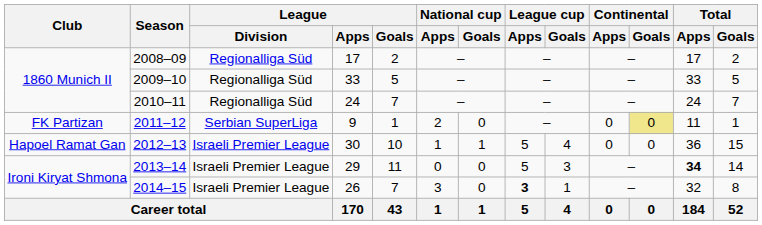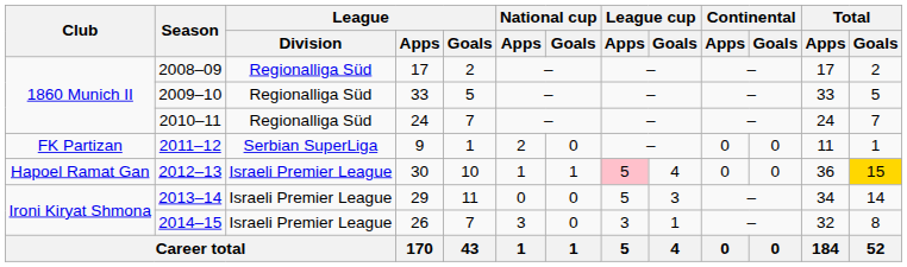2011–12 | Continental / Goals: khaki background -> no background
2012–13 | League cup / Apps: no background -> pink background
2012–13 | Total / Goals: no background -> gold background
2013–14 | Total / Apps: bold -> normal
2014–15 | League cup / Apps: bold -> normal
